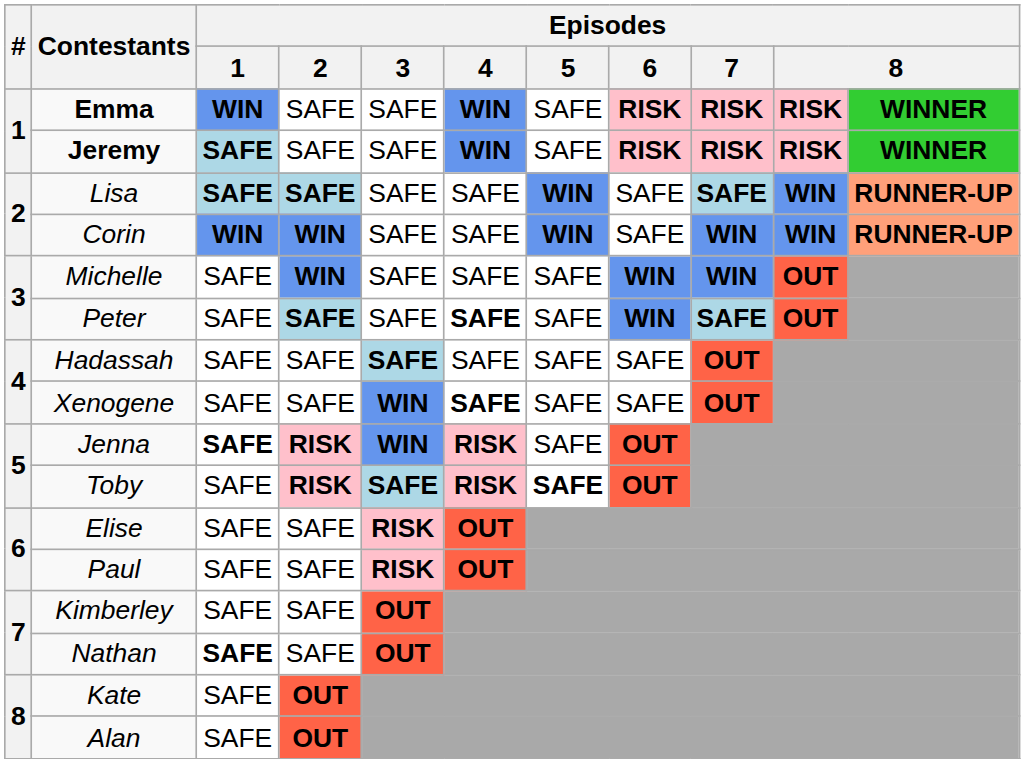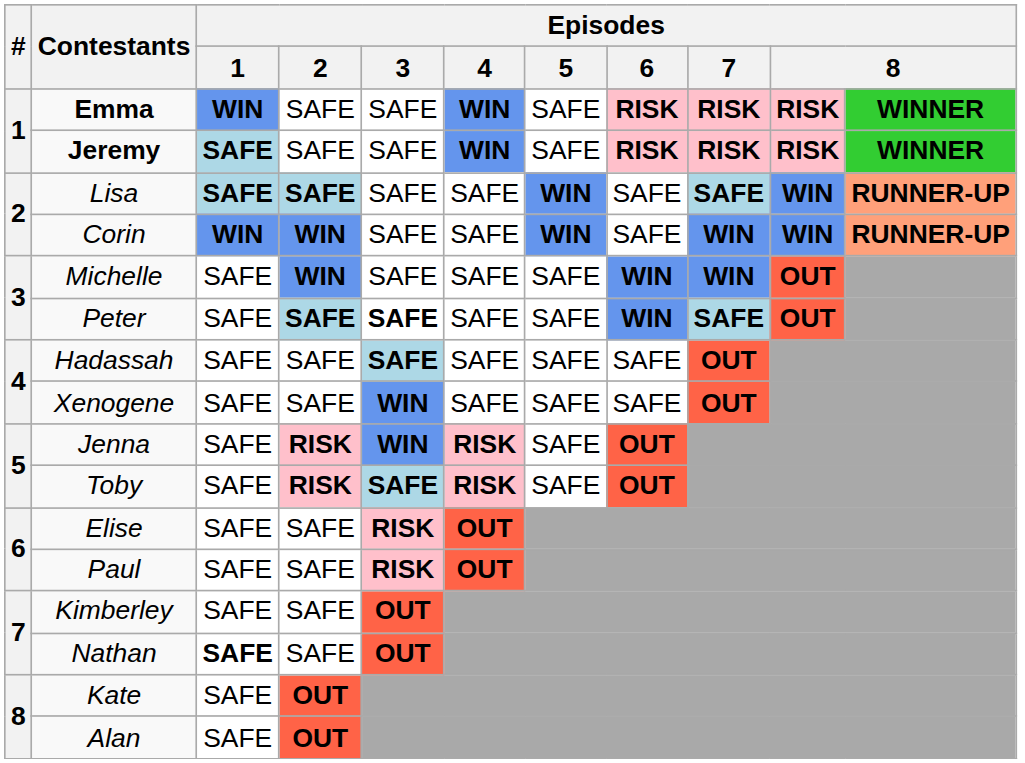Peter | Episodes / 3: normal -> bold
Peter | Episodes / 4: bold -> normal
Xenogene | Episodes / 4: bold -> normal
Jenna | Episodes / 1: bold -> normal
Toby | Episodes / 5: bold -> normal
